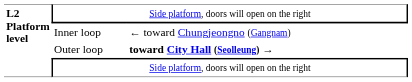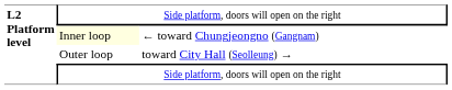Inner loop | column 2: no background -> lightyellow background
Outer loop | column 3: bold -> normal
